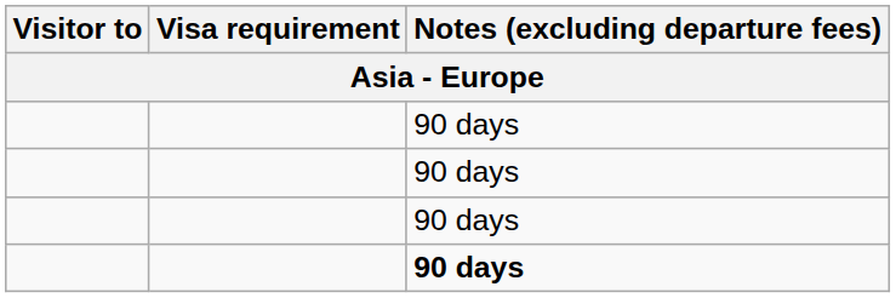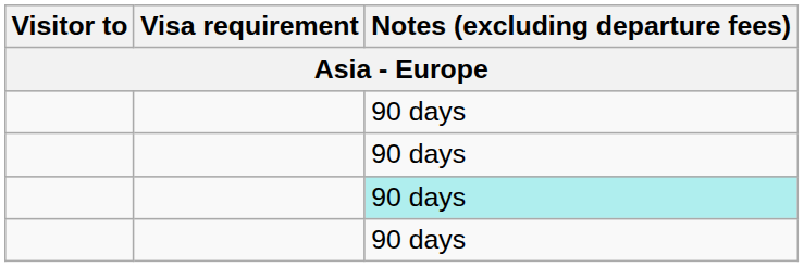row 5 | Notes (excluding departure fees): no background -> paleturquoise background
row 6 | Notes (excluding departure fees): bold -> normal
